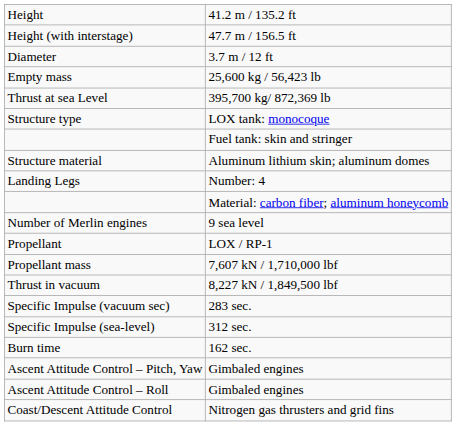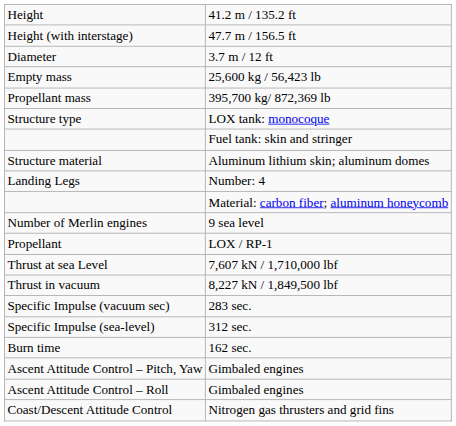row 5 | column 1: Thrust at sea Level -> Propellant mass
row 13 | column 1: Propellant mass -> Thrust at sea Level
